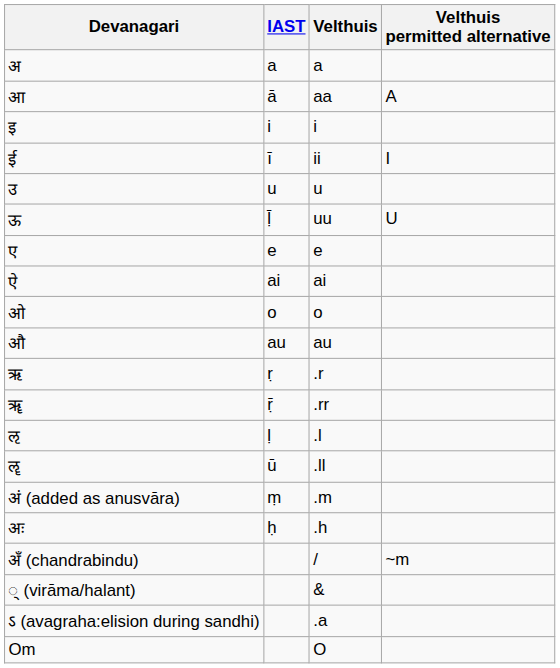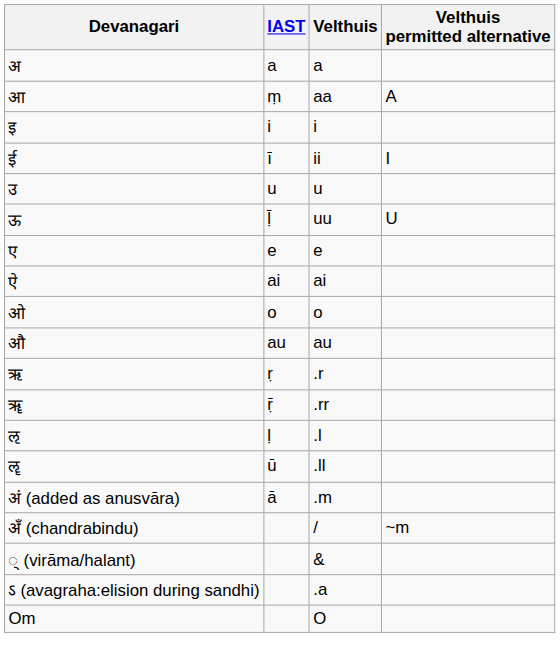आ | IAST: ā -> ṃ
अं (added as anusvāra) | IAST: ṃ -> ā
- row: अः | ḥ | .h
